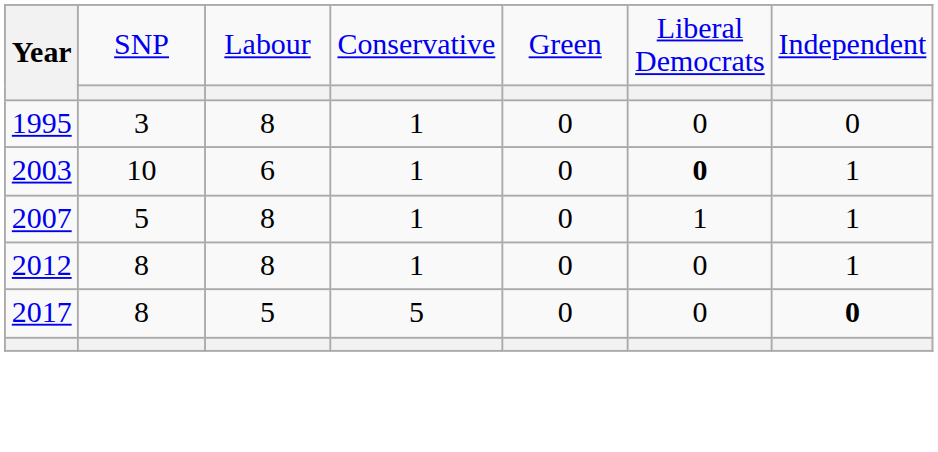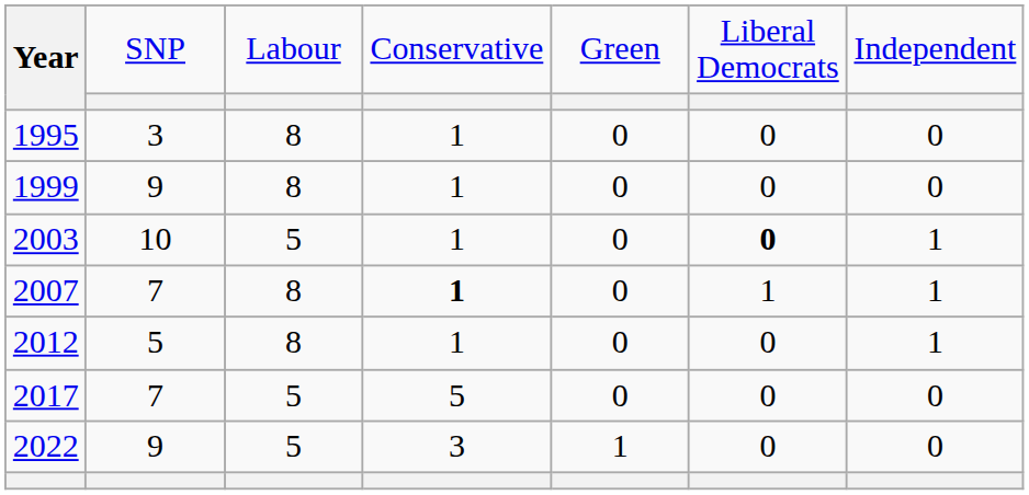+ row: 1999 | 9 | 8 | 1 | 0 | 0 | 0
2003 | column 3: 6 -> 5
2007 | column 2: 5 -> 7
2007 | column 4: normal -> bold
2012 | column 2: 8 -> 5
2017 | column 2: 8 -> 7
2017 | column 7: bold -> normal
+ row: 2022 | 9 | 5 | 3 | 1 | 0 | 0
